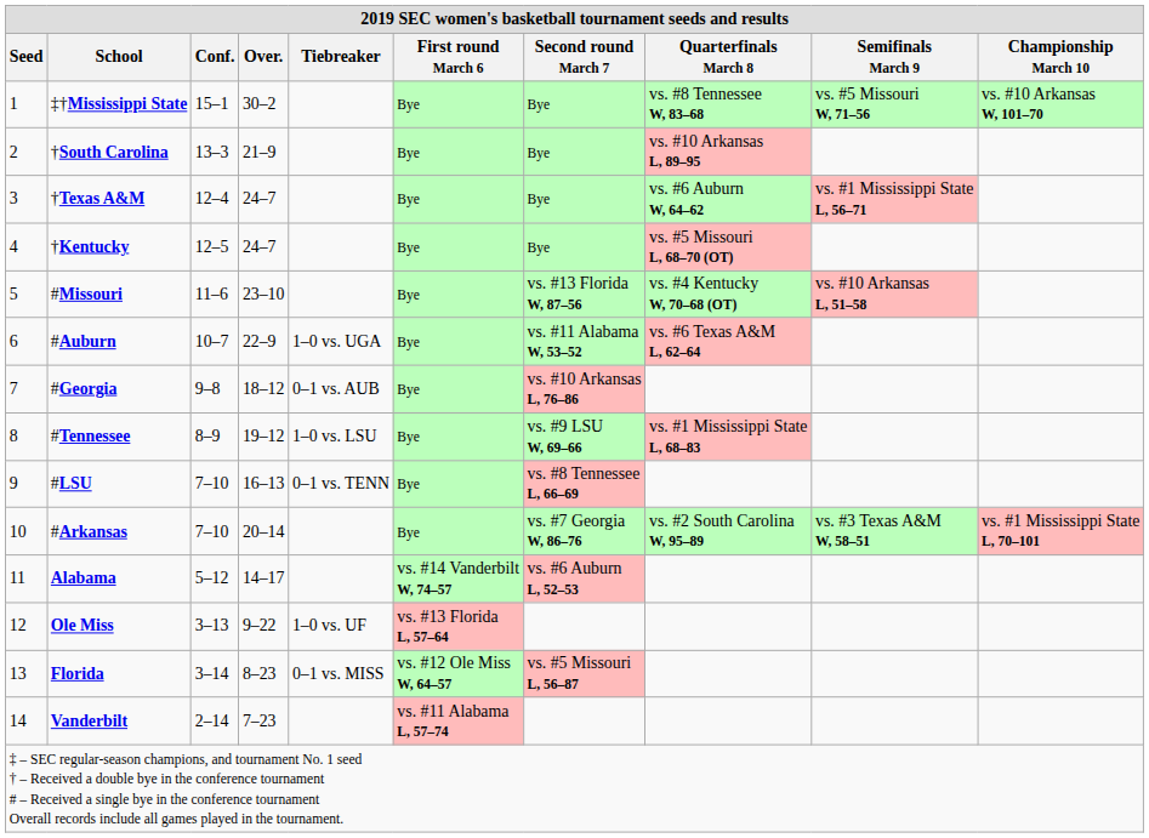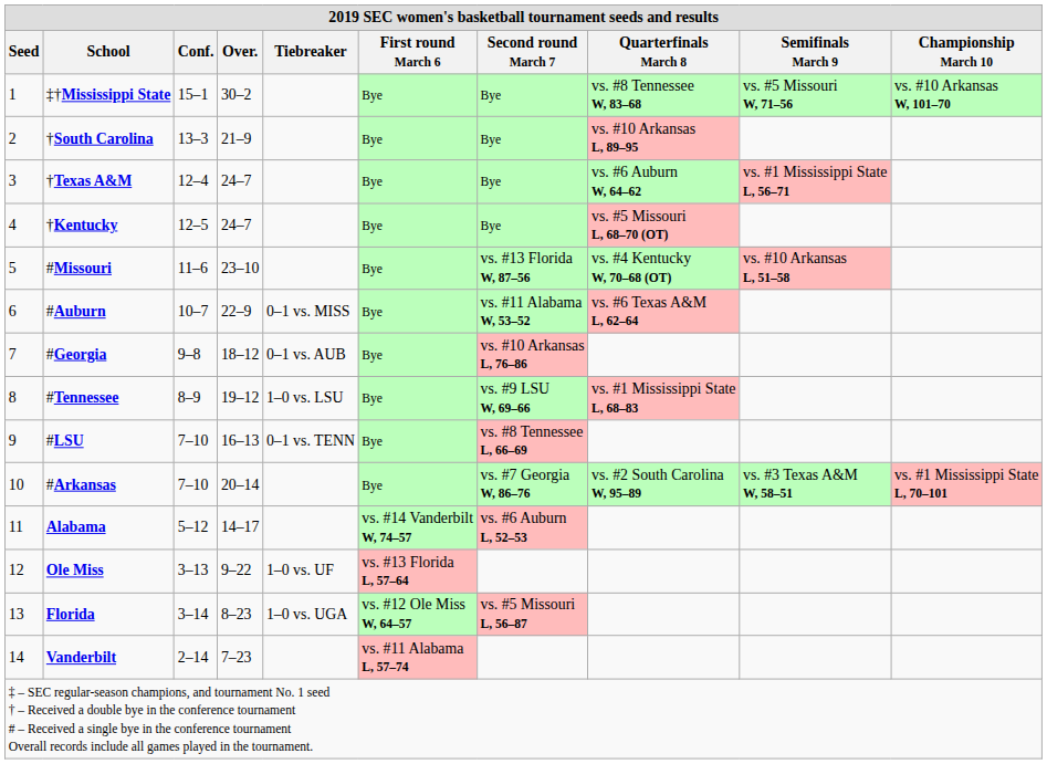#Auburn | Tiebreaker: 1–0 vs. UGA -> 0–1 vs. MISS
Florida | Tiebreaker: 0–1 vs. MISS -> 1–0 vs. UGA
